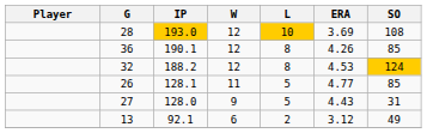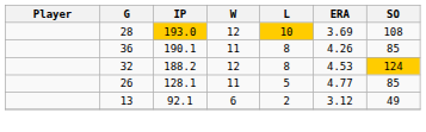36 | W: 12 -> 11
- row: 27 | 128.0 | 9 | 5 | 4.43 | 31
